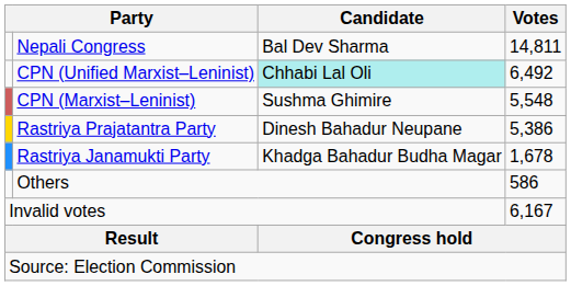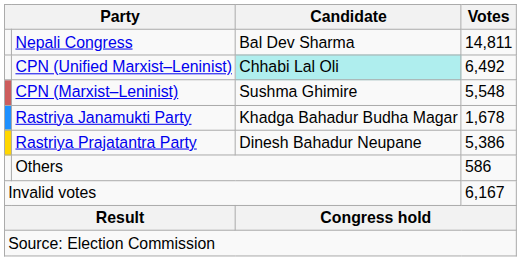rows swapped: Rastriya Prajatantra Party <-> Rastriya Janamukti Party
